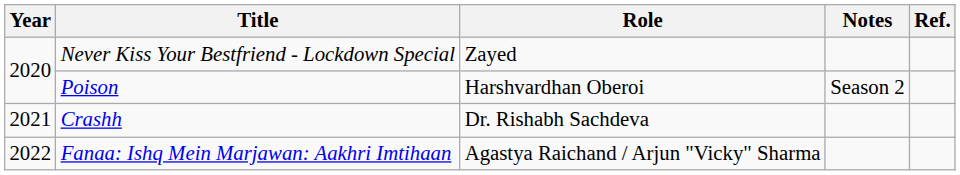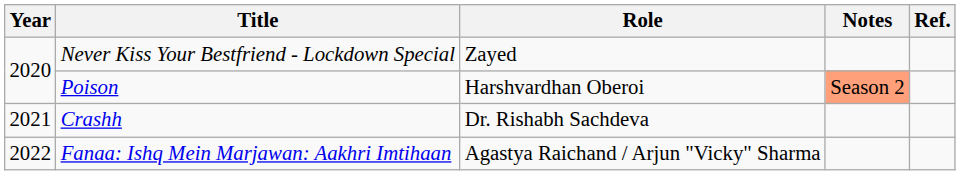Poison | Notes: no background -> lightsalmon background
